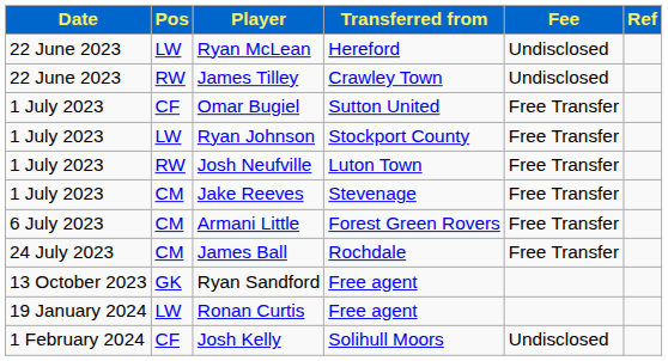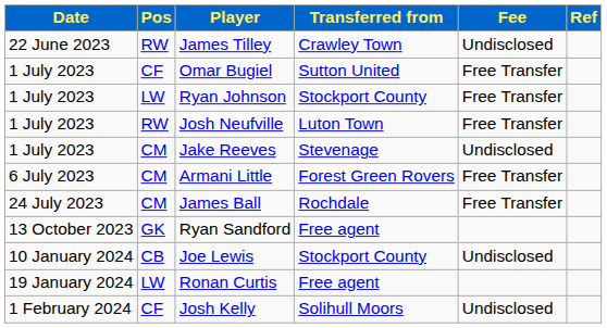- row: 22 June 2023 | LW | Ryan McLean | Hereford | Undisclosed
Jake Reeves | Fee: Free Transfer -> Undisclosed
+ row: 10 January 2024 | CB | Joe Lewis | Stockport County | Undisclosed
